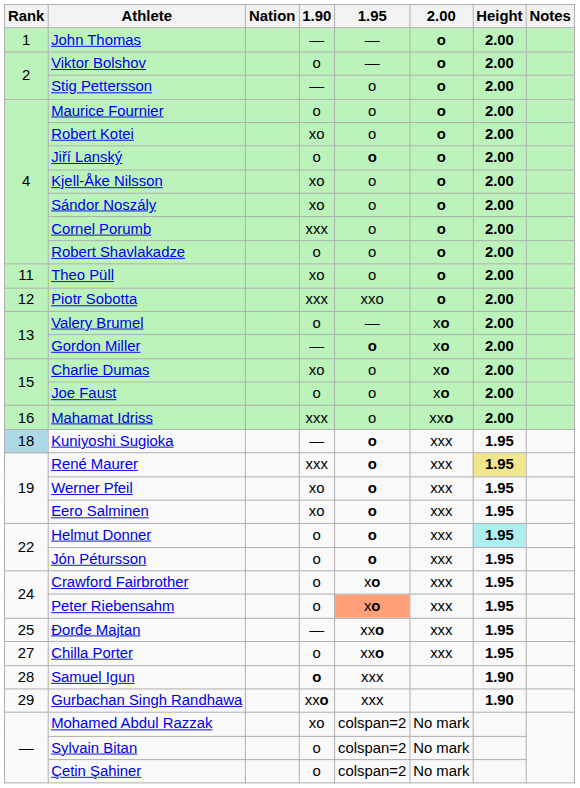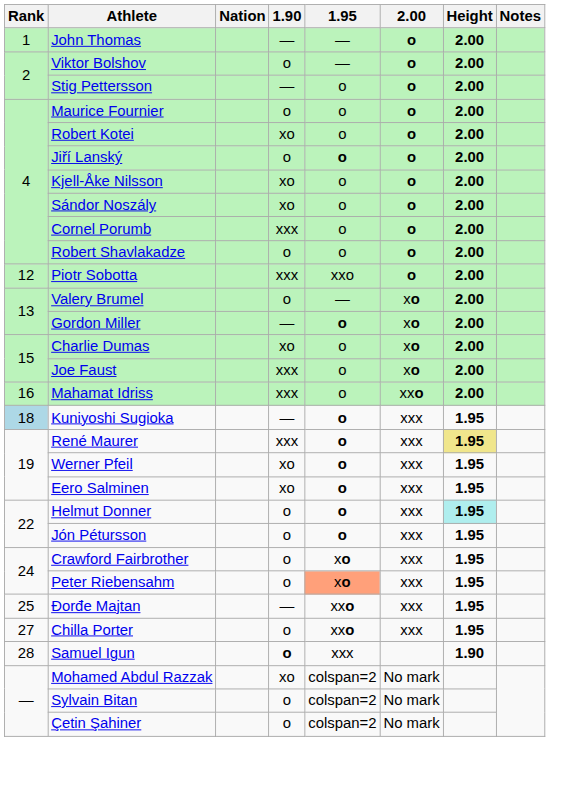- row: 11 | Theo Püll | xo | o | o | 2.00
Joe Faust | 1.90: o -> xxx
- row: 29 | Gurbachan Singh Randhawa | xxo | xxx | 1.90
